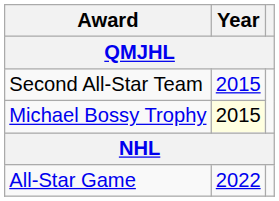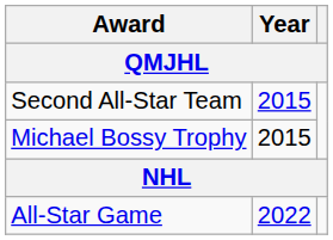Michael Bossy Trophy | Year: lightyellow background -> no background
